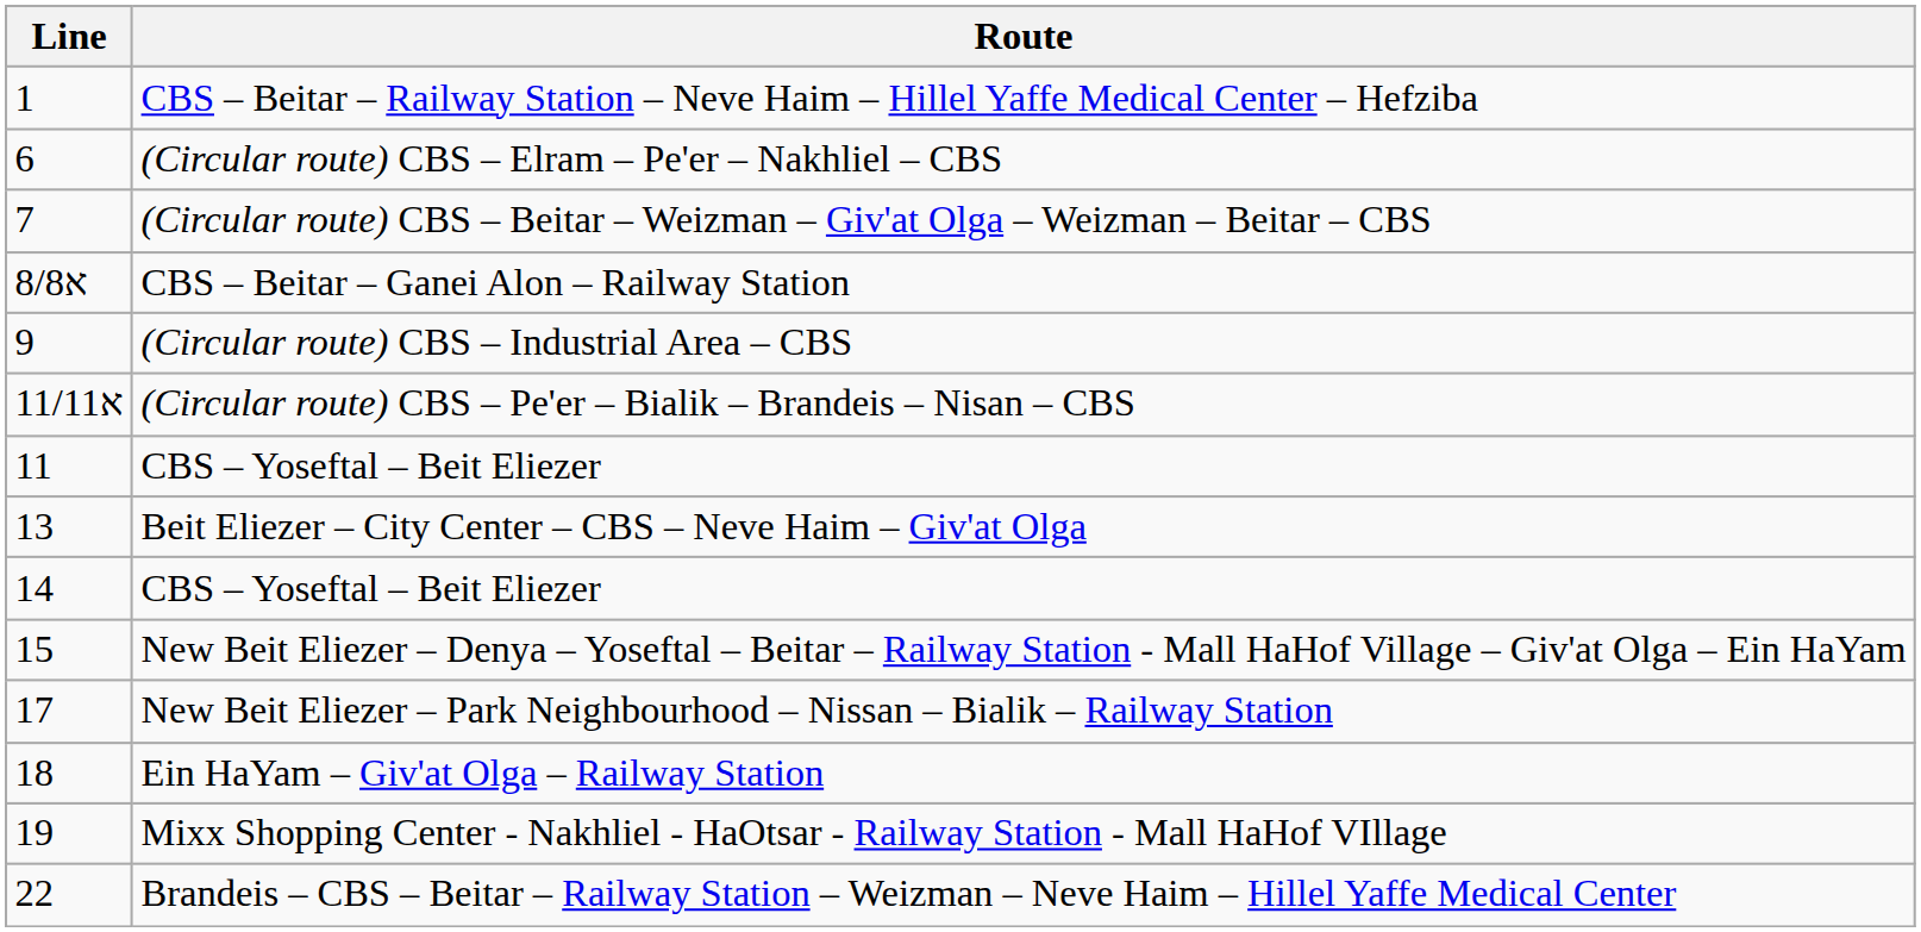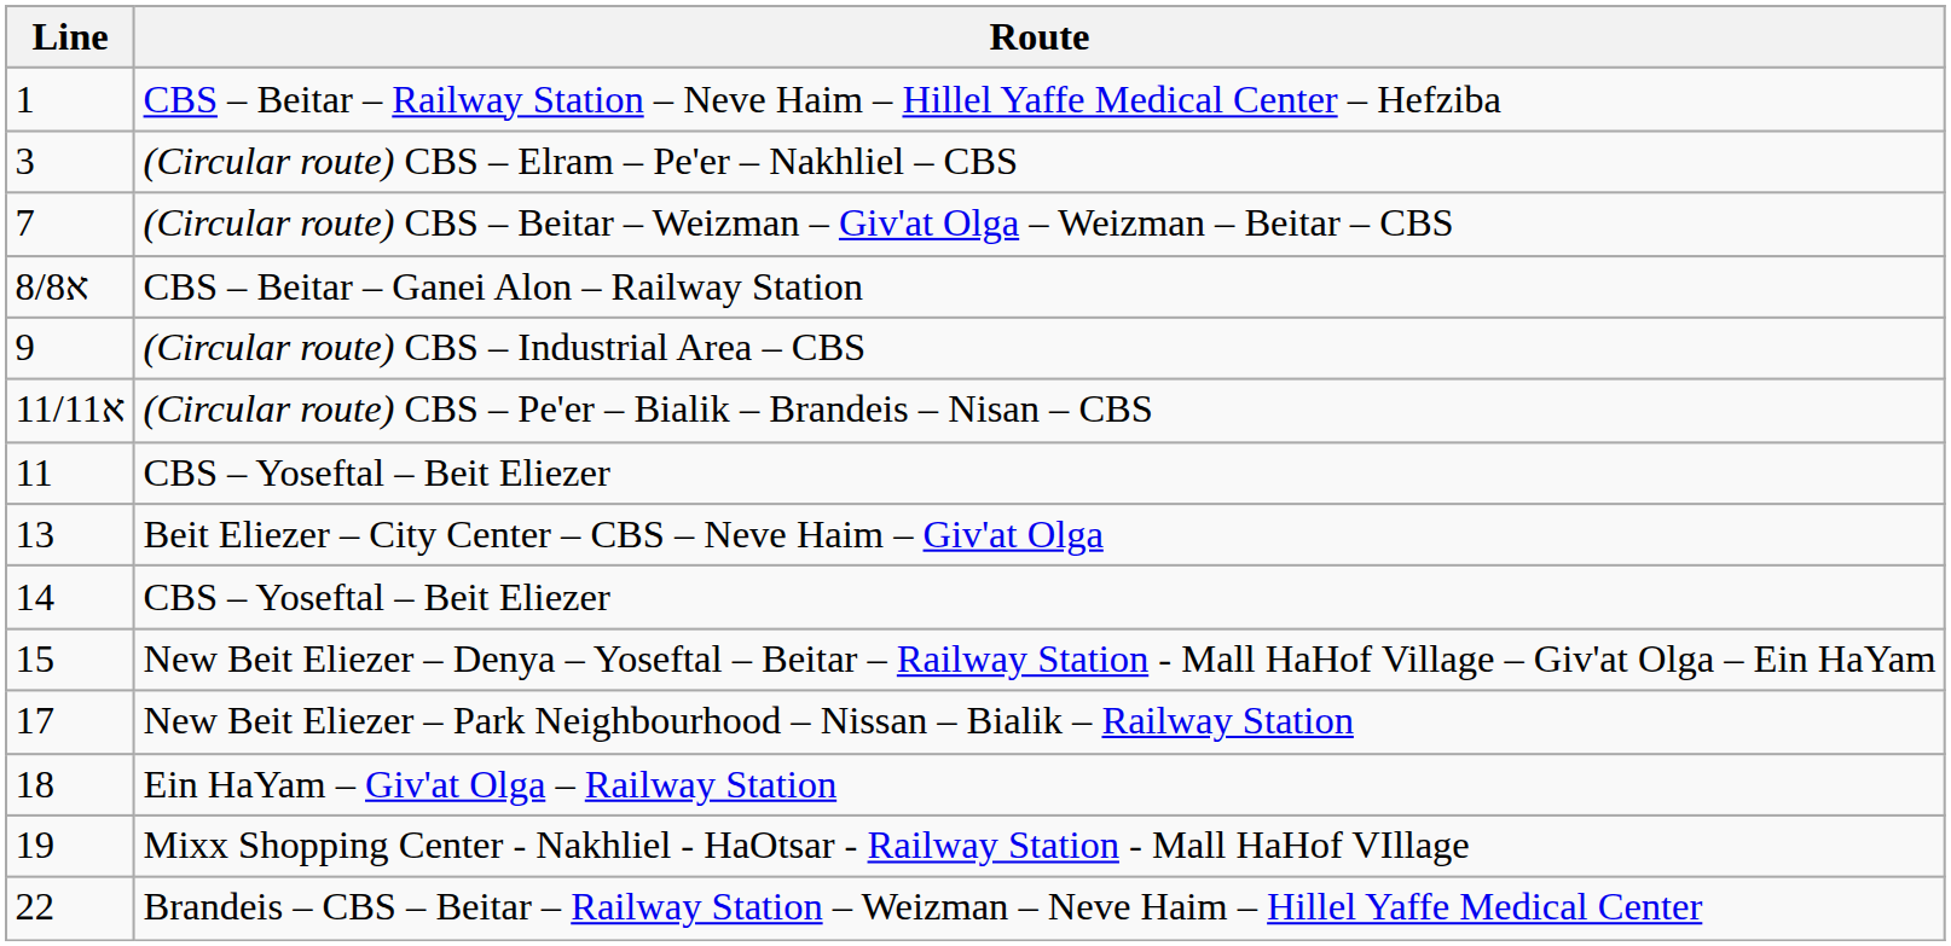row 3 | Line: 6 -> 3
